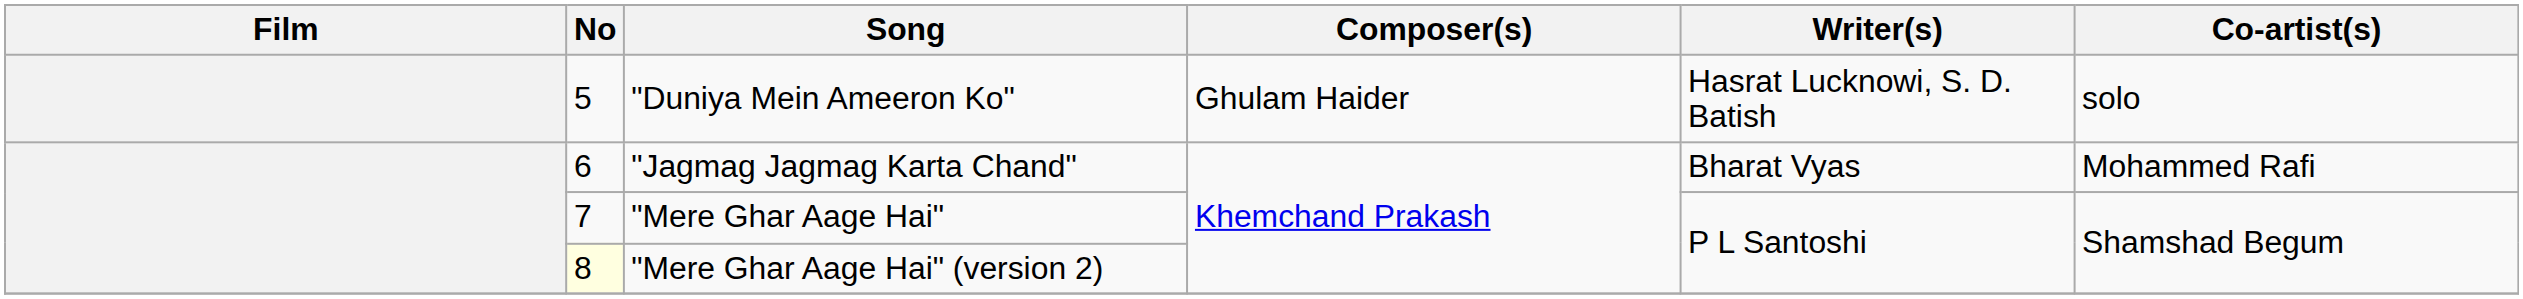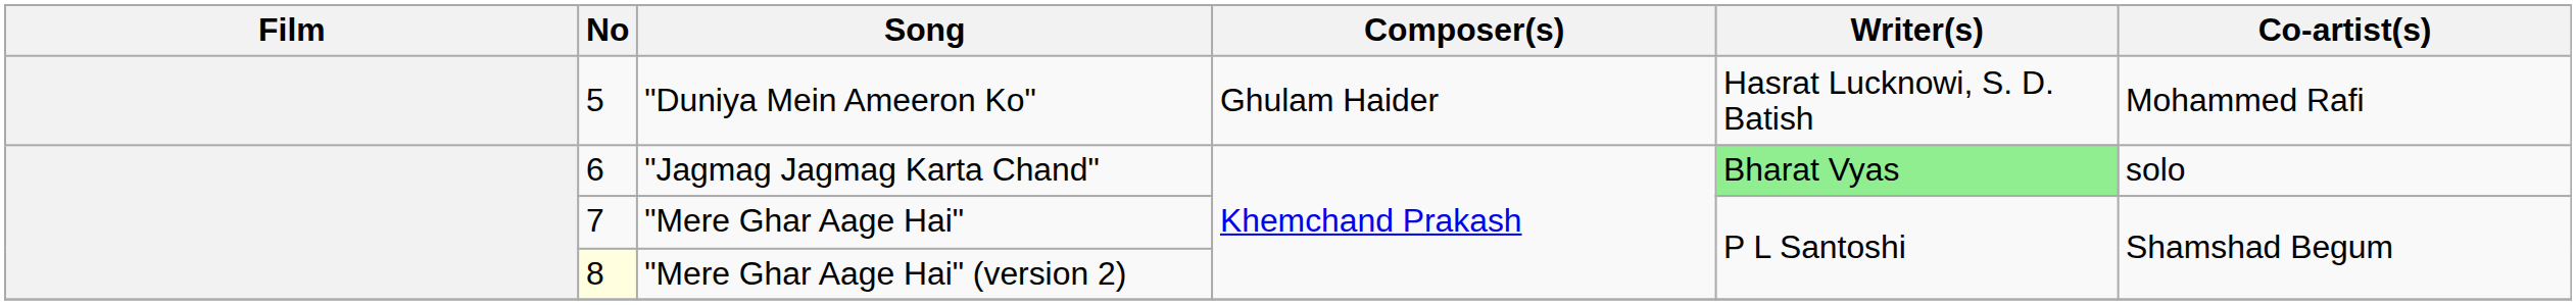"Duniya Mein Ameeron Ko" | Co-artist(s): solo -> Mohammed Rafi
"Jagmag Jagmag Karta Chand" | Writer(s): no background -> lightgreen background
"Jagmag Jagmag Karta Chand" | Co-artist(s): Mohammed Rafi -> solo
